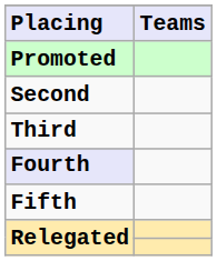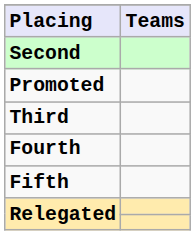row 2 | Placing: Promoted -> Second
row 3 | Placing: Second -> Promoted
row 5 | Placing: lavender background -> no background
